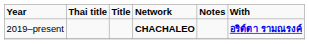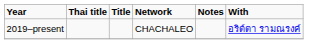2019–present | Network: bold -> normal
2019–present | With: bold -> normal
